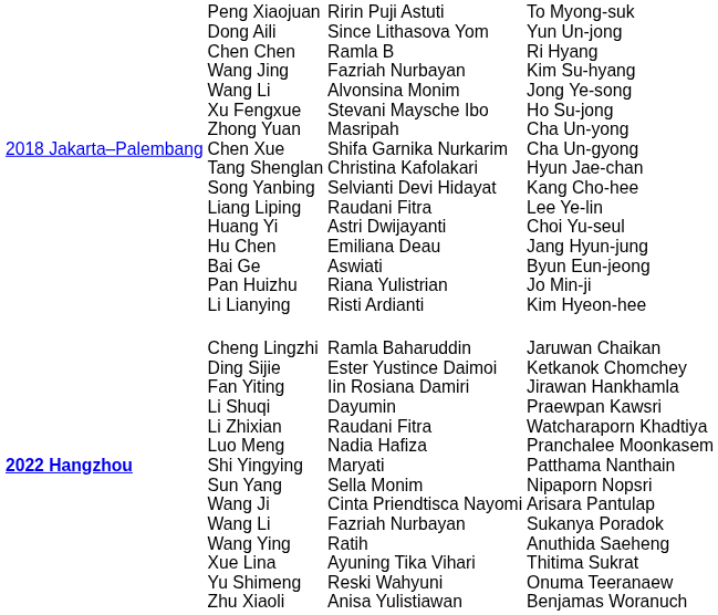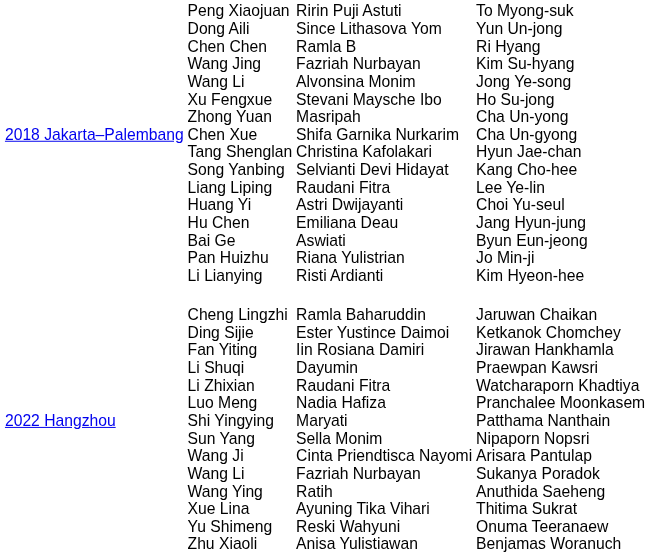2022 Hangzhou | column 1: bold -> normal
